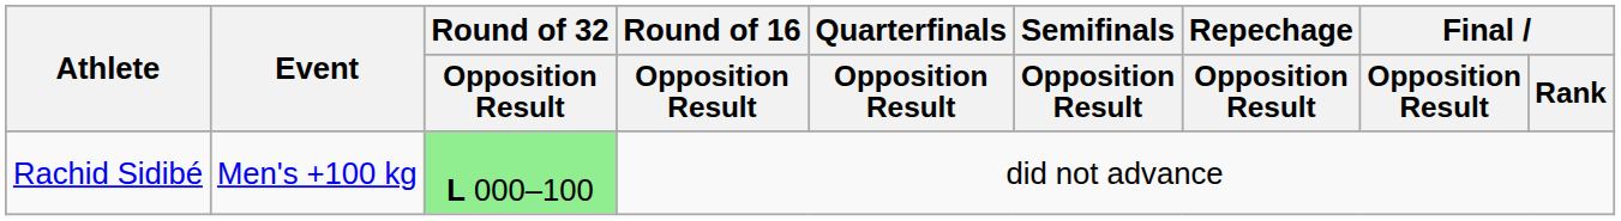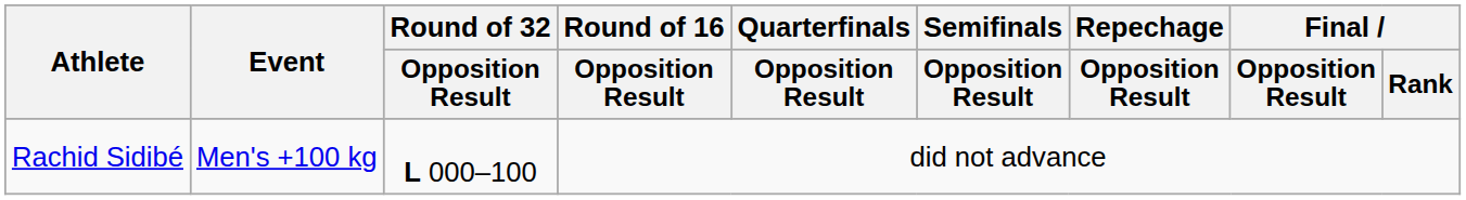Rachid Sidibé | Round of 32 / Opposition Result: lightgreen background -> no background
